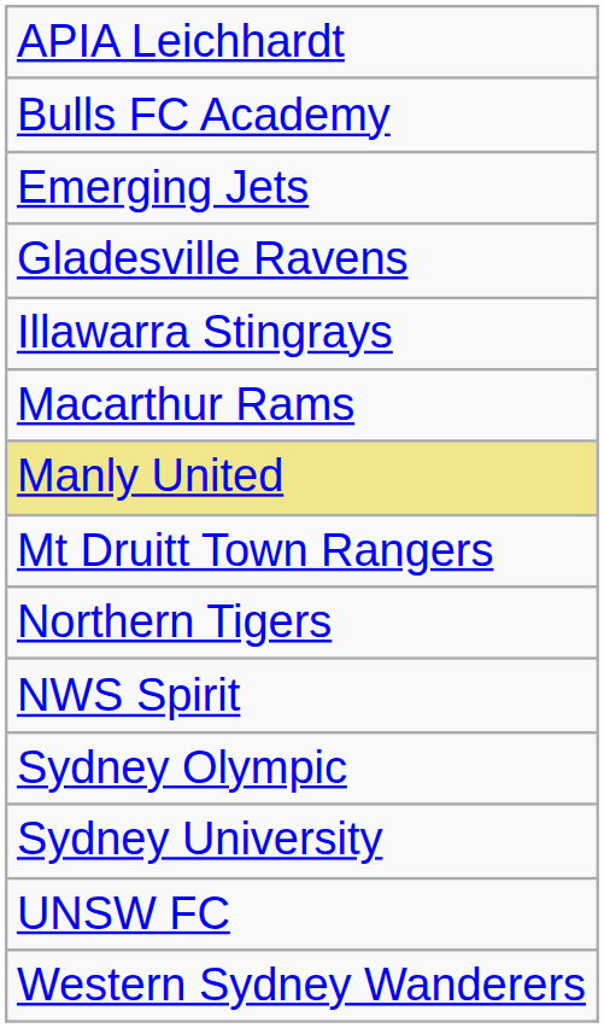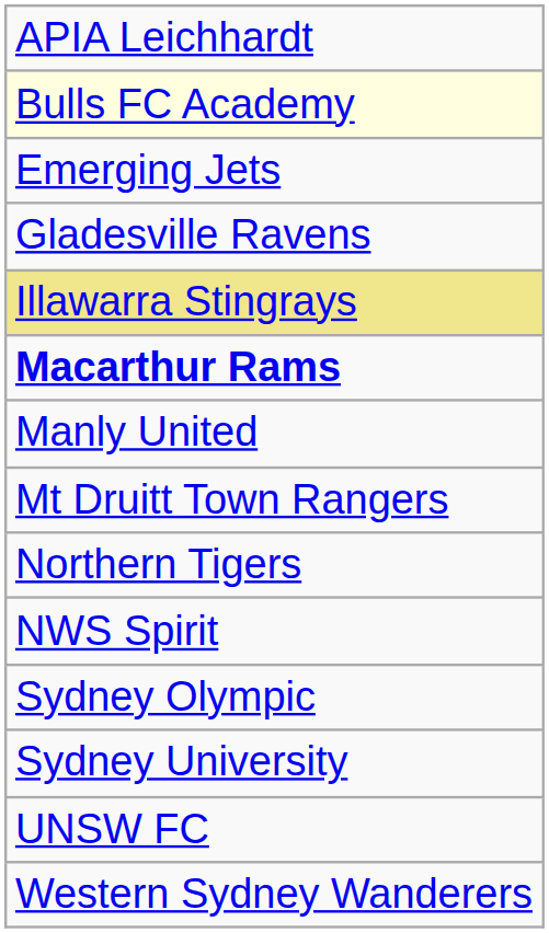row 2 | column 1: no background -> lightyellow background
row 5 | column 1: no background -> khaki background
row 6 | column 1: normal -> bold
row 7 | column 1: khaki background -> no background
